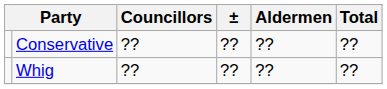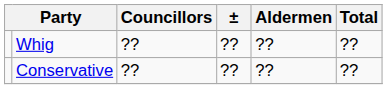rows swapped: Conservative <-> Whig
